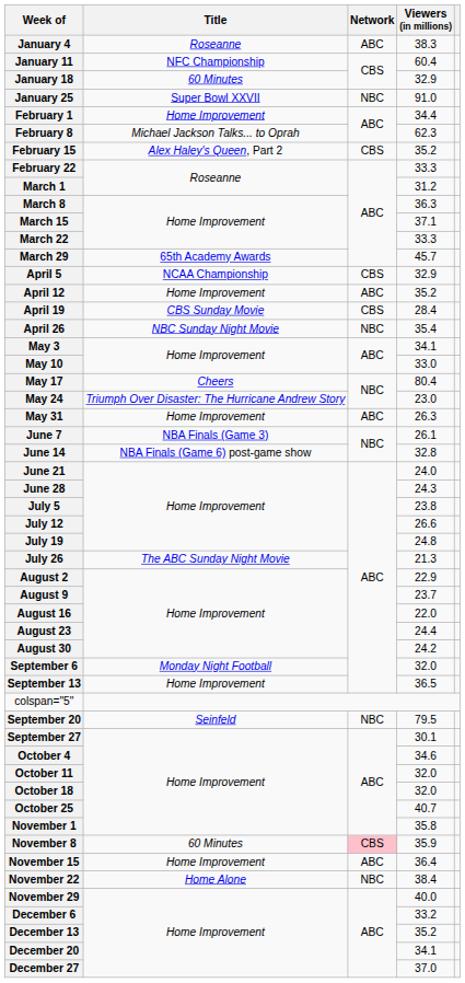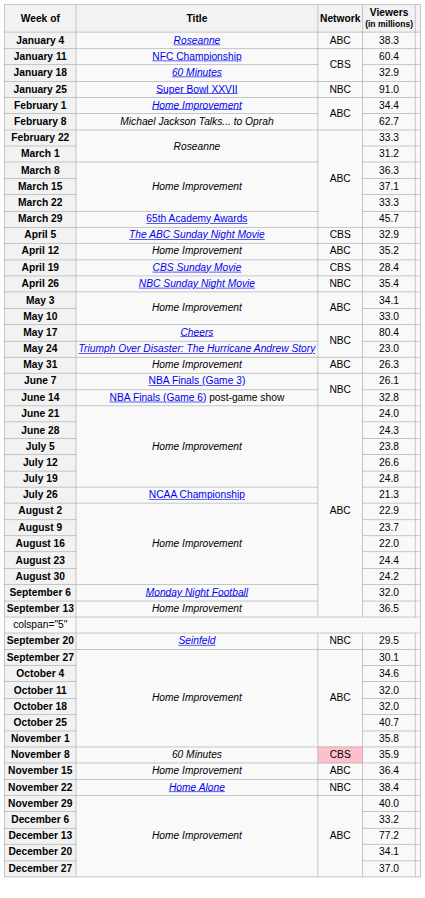February 8 | Viewers (in millions): 62.3 -> 62.7
- row: February 15 | Alex Haley's Queen, Part 2 | CBS | 35.2
April 5 | Title: NCAA Championship -> The ABC Sunday Night Movie
July 26 | Title: The ABC Sunday Night Movie -> NCAA Championship
September 20 | Viewers (in millions): 79.5 -> 29.5
December 13 | Viewers (in millions): 35.2 -> 77.2
